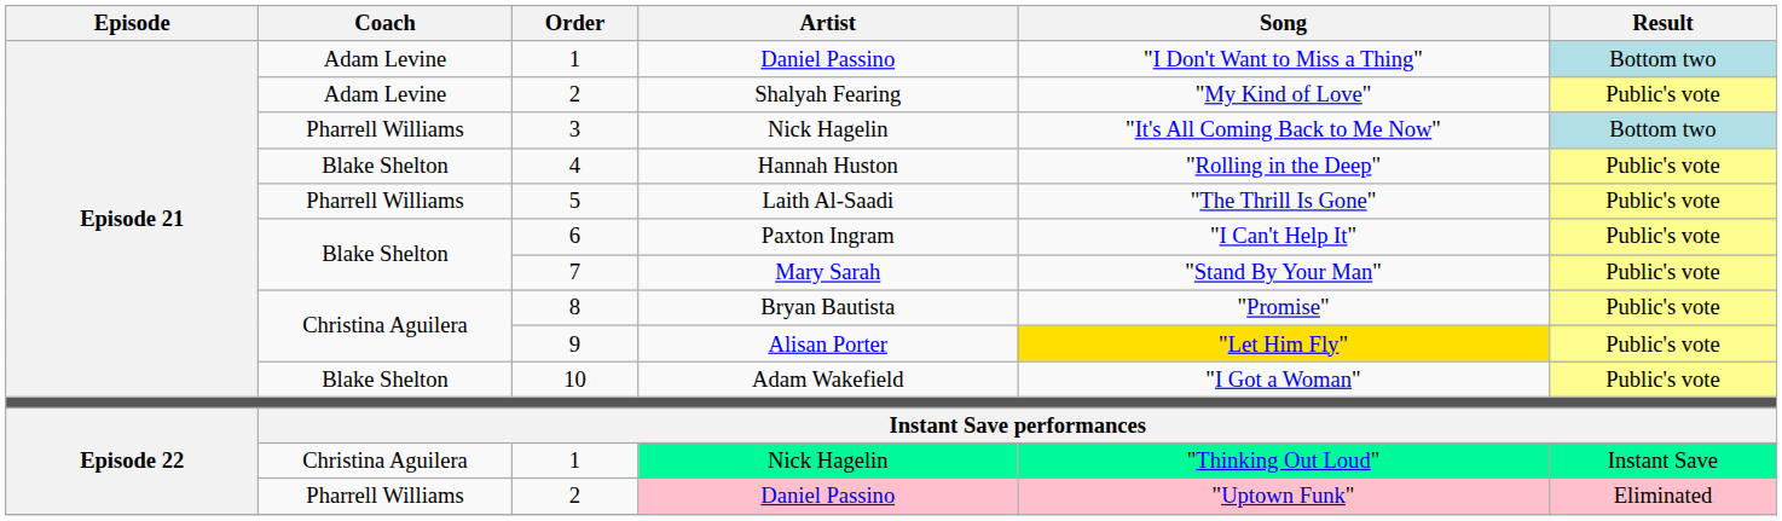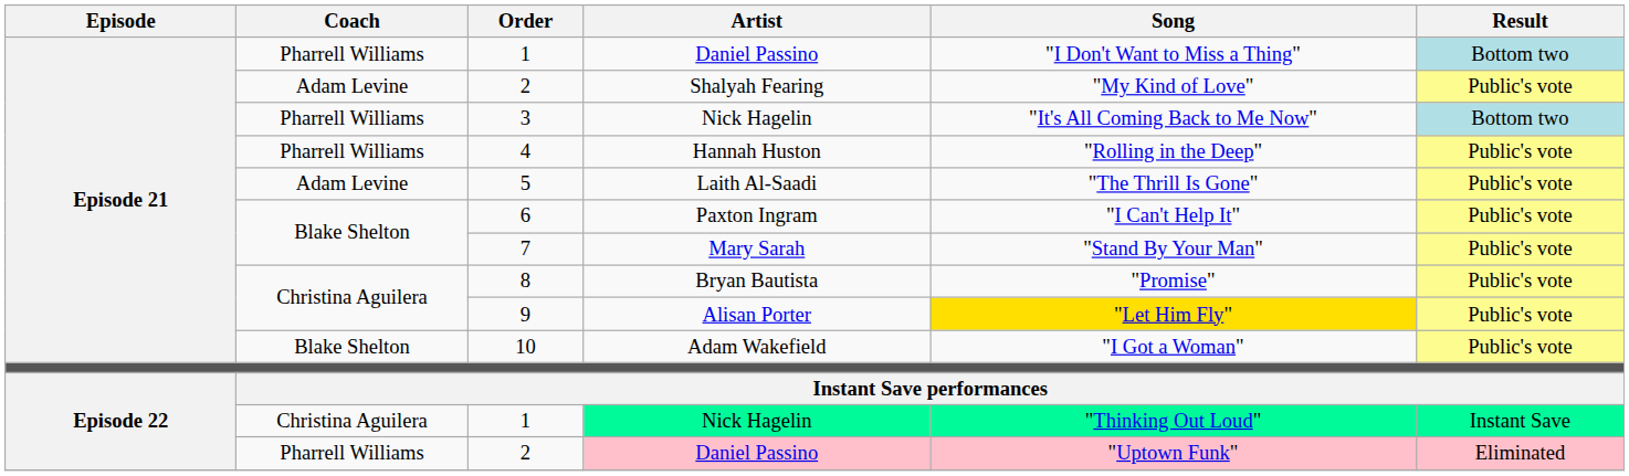1 / Daniel Passino | Coach: Adam Levine -> Pharrell Williams
4 | Coach: Blake Shelton -> Pharrell Williams
5 | Coach: Pharrell Williams -> Adam Levine
